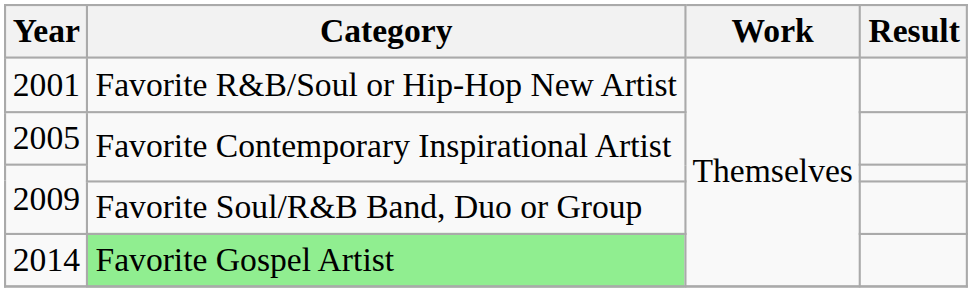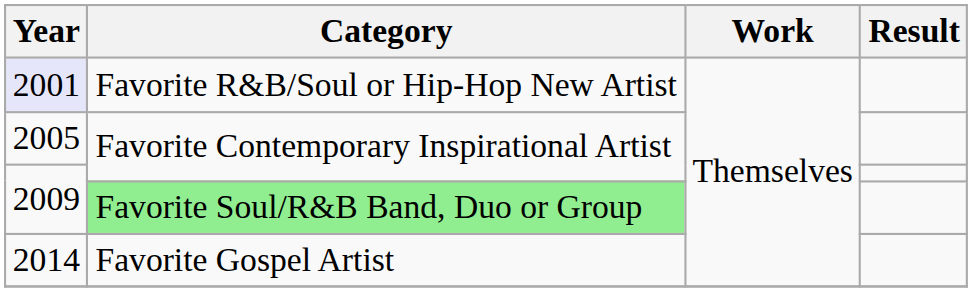2001 | Year: no background -> lavender background
2009 / Favorite Soul/R&B Band, Duo or Group | Category: no background -> lightgreen background
2014 | Category: lightgreen background -> no background
